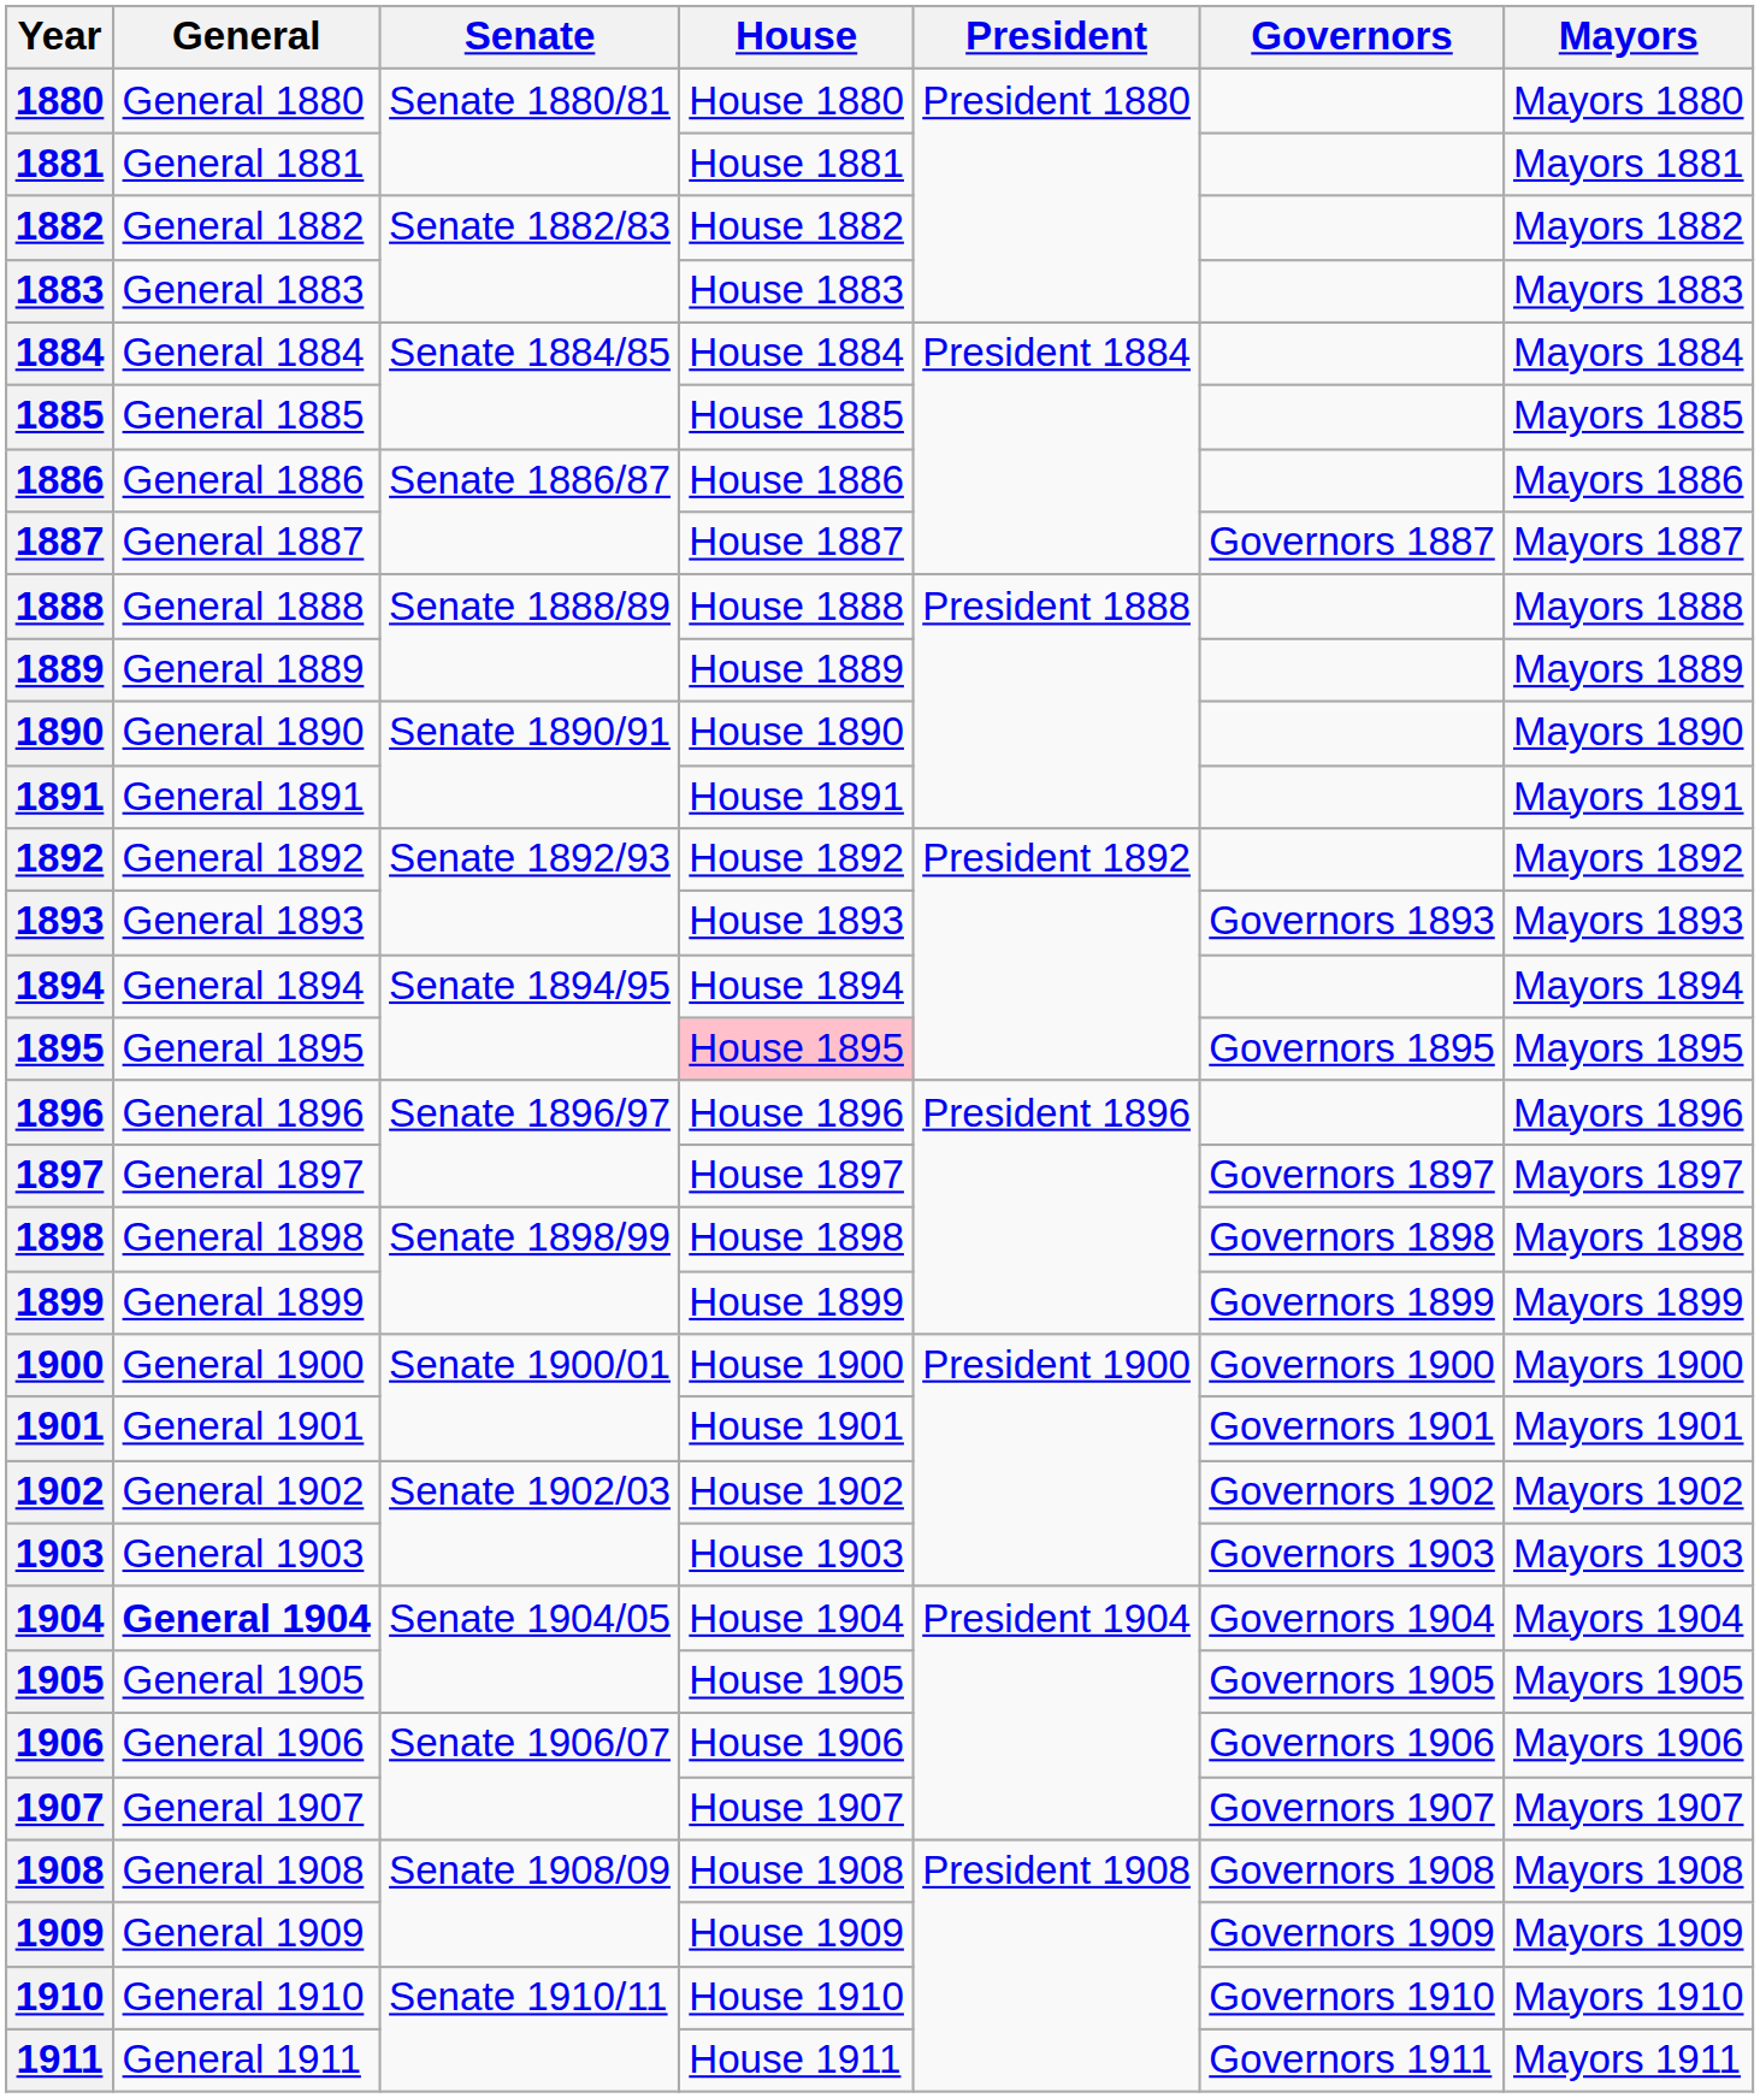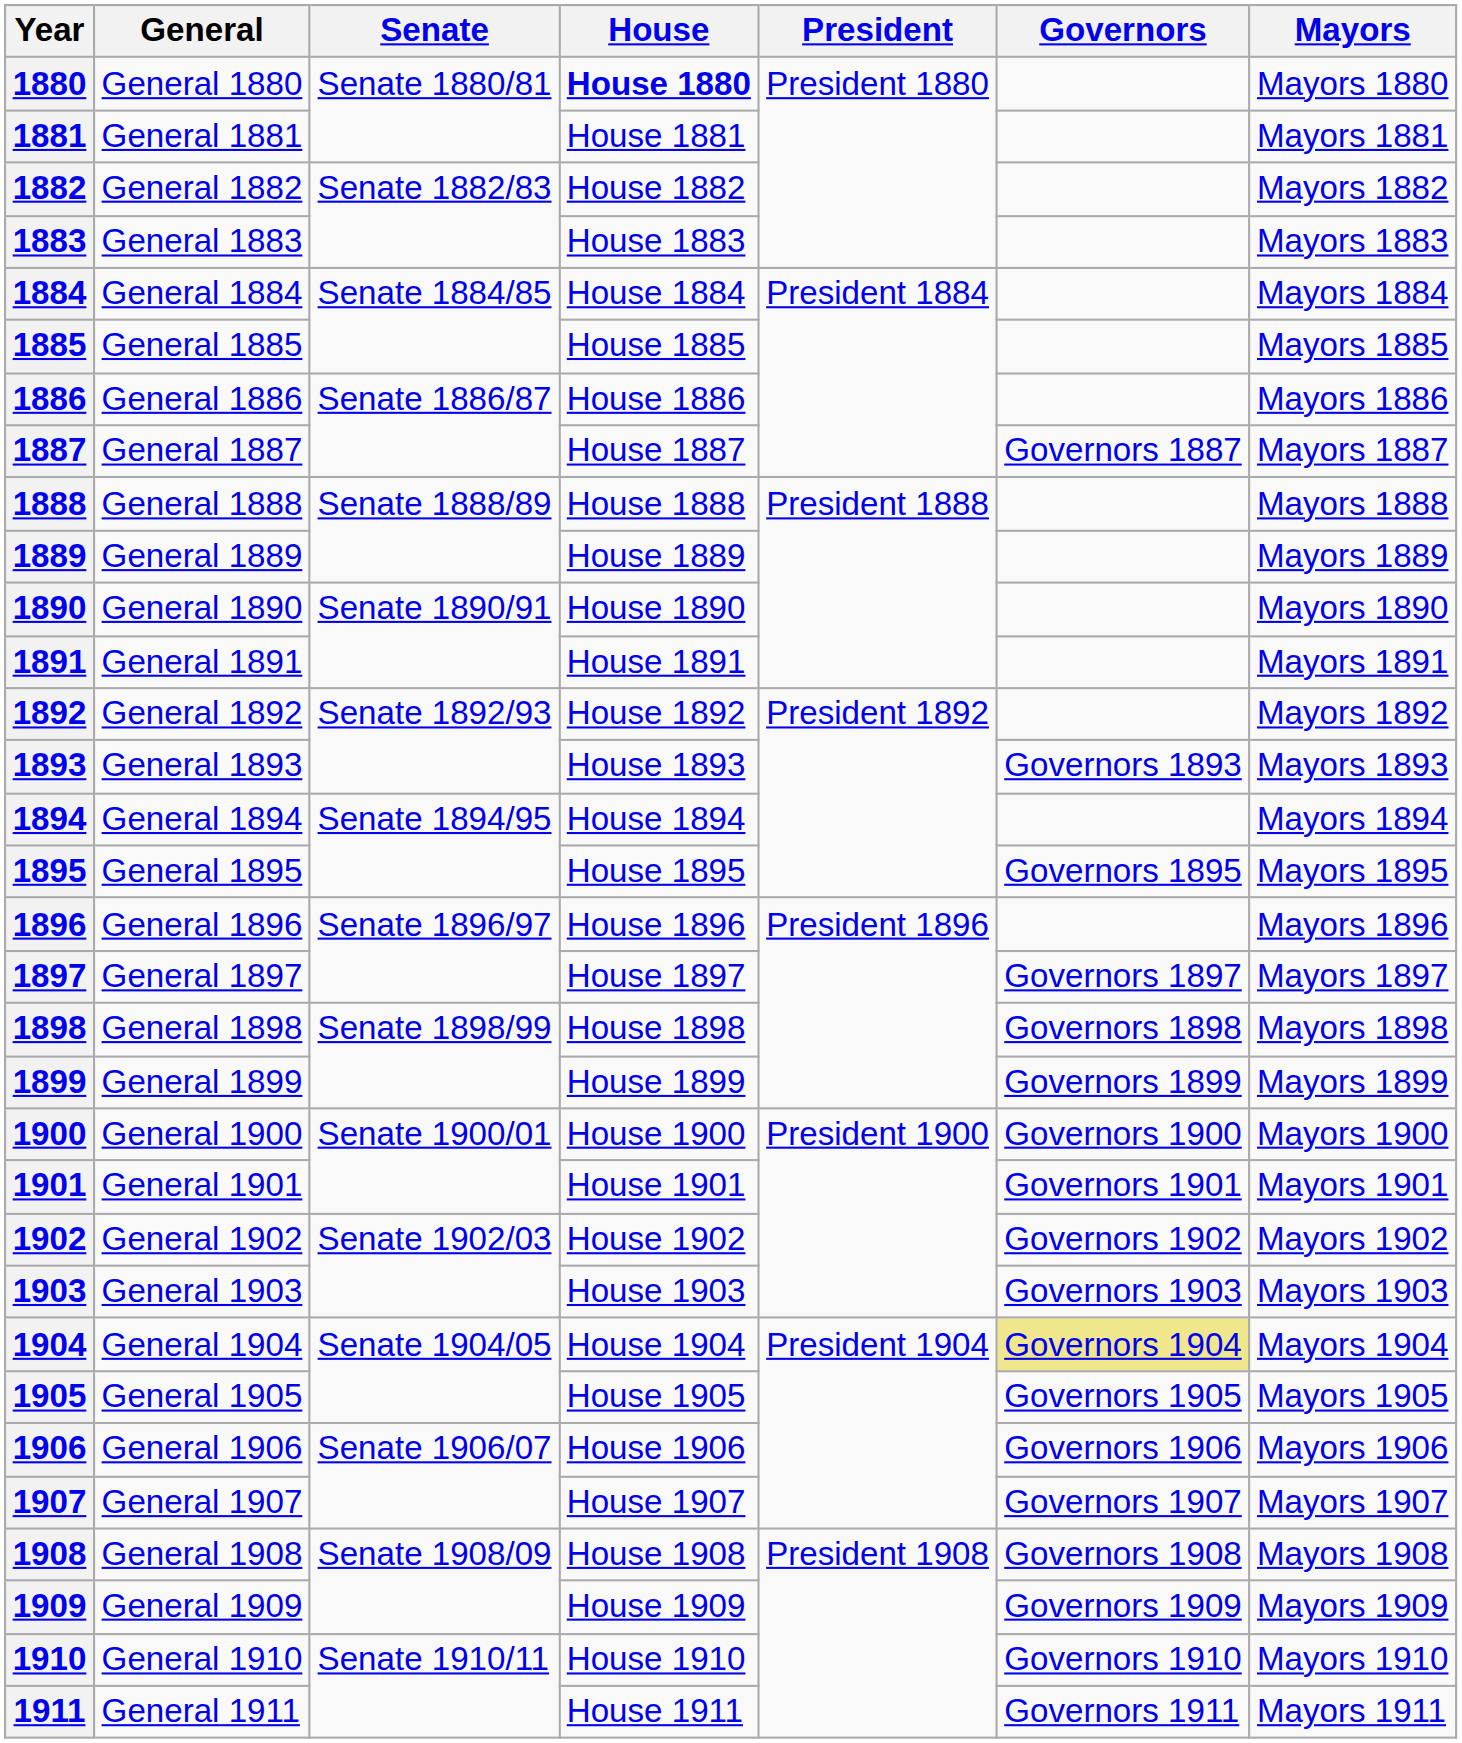1880 | House: normal -> bold
1895 | House: pink background -> no background
1904 | General: bold -> normal
1904 | Governors: no background -> khaki background
